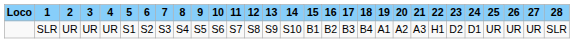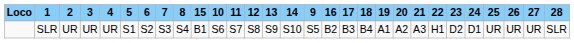columns swapped: 9 <-> 15
